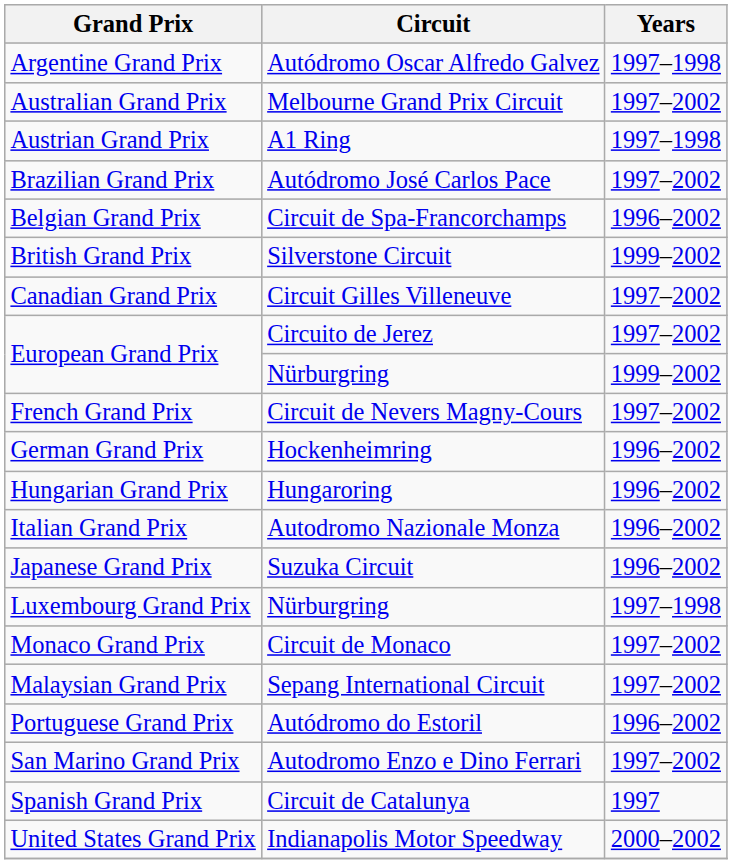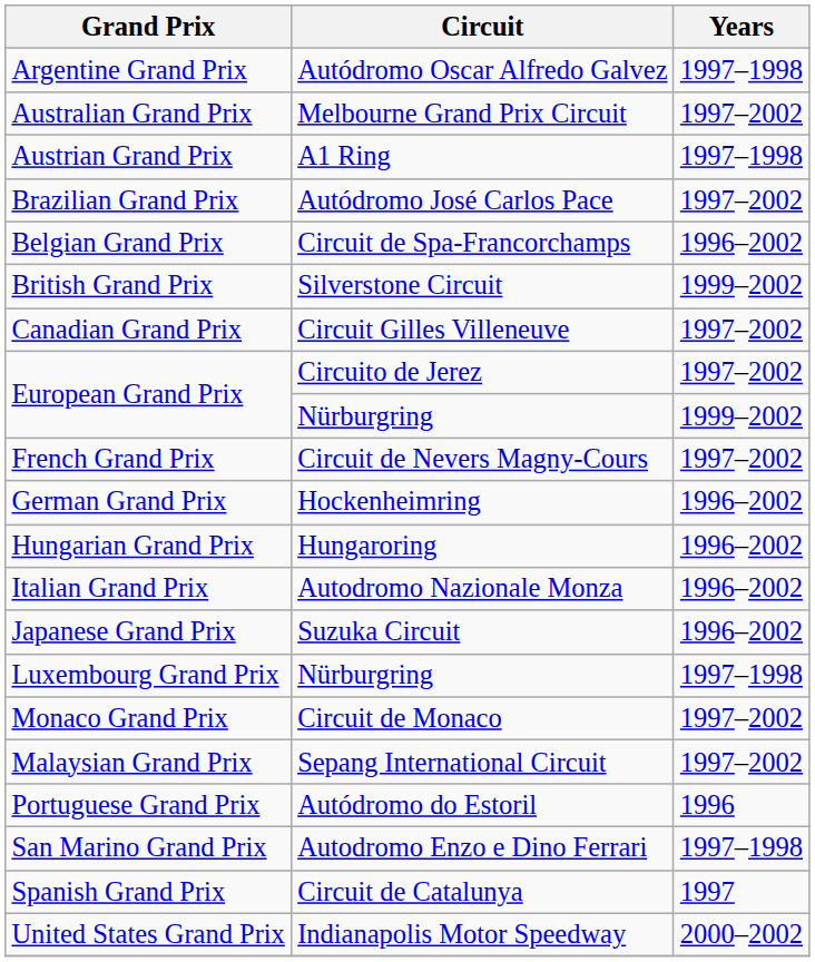Portuguese Grand Prix | Years: 1996–2002 -> 1996
San Marino Grand Prix | Years: 1997–2002 -> 1997–1998
